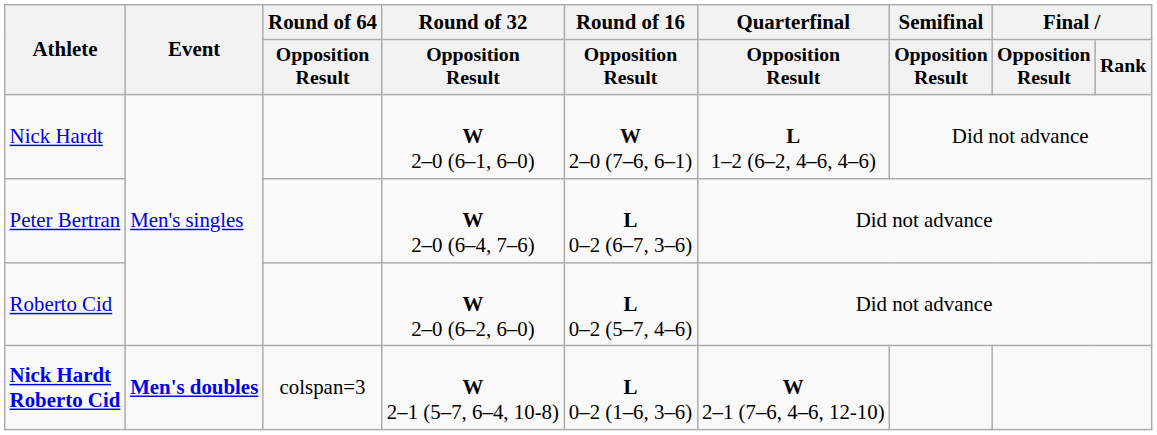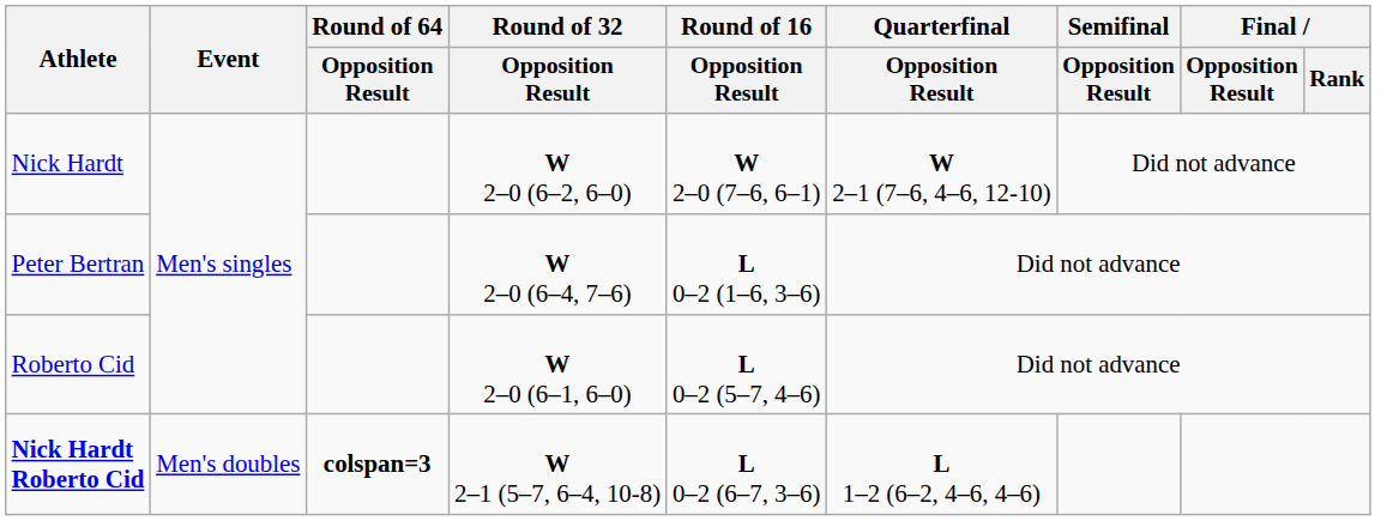Nick Hardt | Round of 32 / Opposition Result: W 2–0 (6–1, 6–0) -> W 2–0 (6–2, 6–0)
Nick Hardt | Quarterfinal / Opposition Result: L 1–2 (6–2, 4–6, 4–6) -> W 2–1 (7–6, 4–6, 12-10)
Peter Bertran | Round of 16 / Opposition Result: L 0–2 (6–7, 3–6) -> L 0–2 (1–6, 3–6)
Roberto Cid | Round of 32 / Opposition Result: W 2–0 (6–2, 6–0) -> W 2–0 (6–1, 6–0)
Nick Hardt Roberto Cid | Event: bold -> normal
Nick Hardt Roberto Cid | Round of 64 / Opposition Result: normal -> bold
Nick Hardt Roberto Cid | Round of 16 / Opposition Result: L 0–2 (1–6, 3–6) -> L 0–2 (6–7, 3–6)
Nick Hardt Roberto Cid | Quarterfinal / Opposition Result: W 2–1 (7–6, 4–6, 12-10) -> L 1–2 (6–2, 4–6, 4–6)
